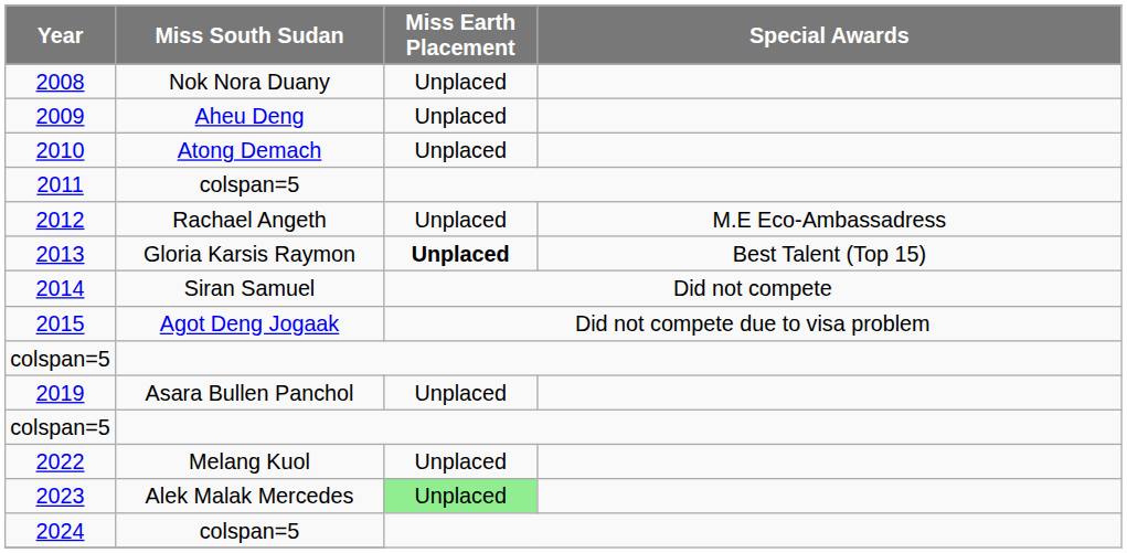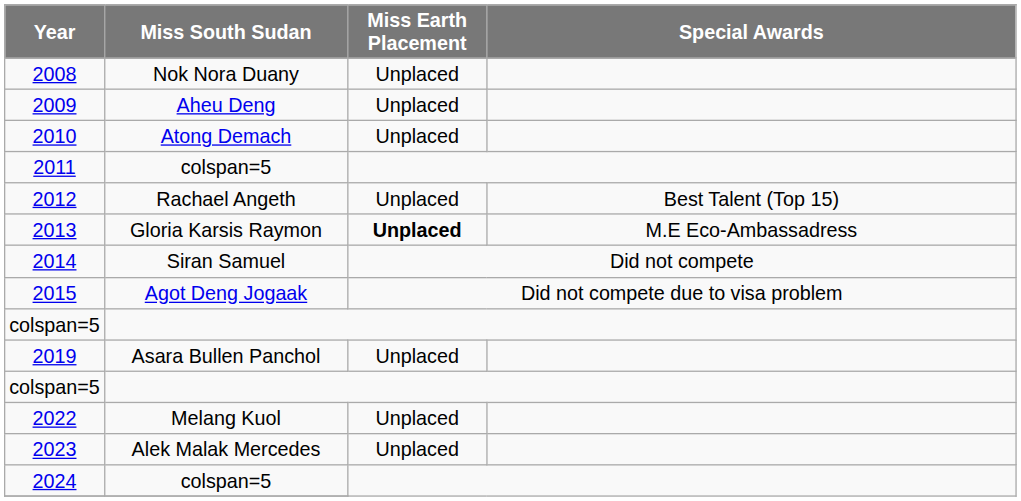2012 | Special Awards: M.E Eco-Ambassadress -> Best Talent (Top 15)
2013 | Special Awards: Best Talent (Top 15) -> M.E Eco-Ambassadress
2023 | Miss Earth Placement: lightgreen background -> no background
